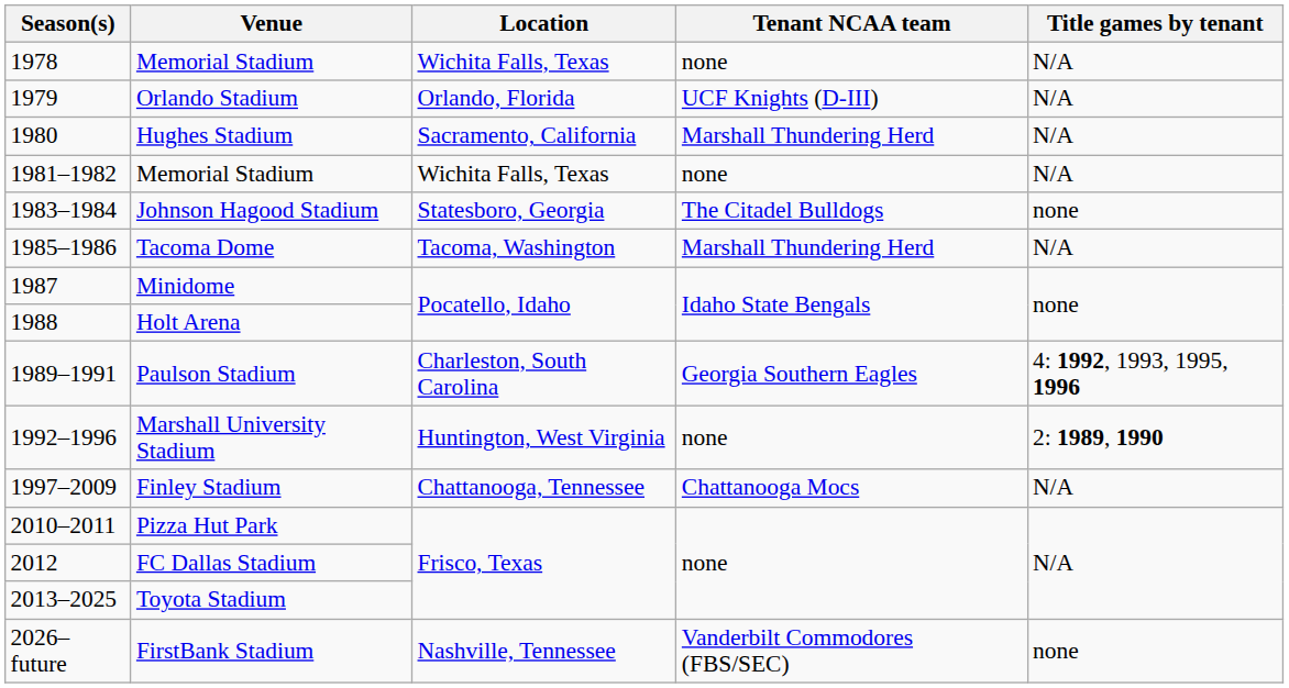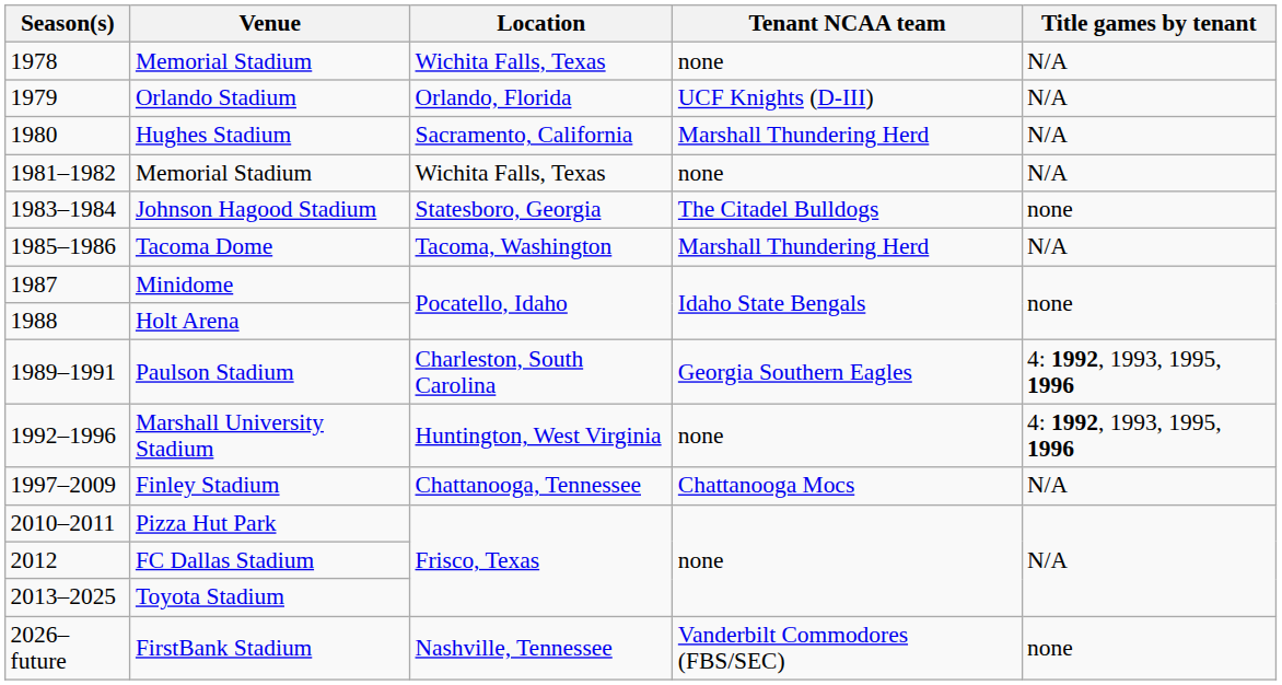Marshall University Stadium | Title games by tenant: 2: 1989, 1990 -> 4: 1992, 1993, 1995, 1996
